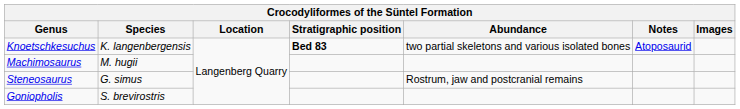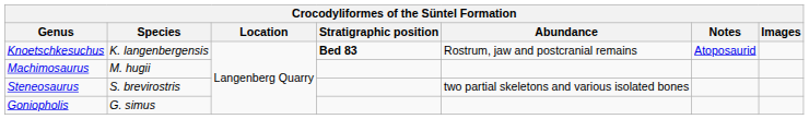Knoetschkesuchus | Abundance: two partial skeletons and various isolated bones -> Rostrum, jaw and postcranial remains
Steneosaurus | Species: G. simus -> S. brevirostris
Steneosaurus | Abundance: Rostrum, jaw and postcranial remains -> two partial skeletons and various isolated bones
Goniopholis | Species: S. brevirostris -> G. simus
